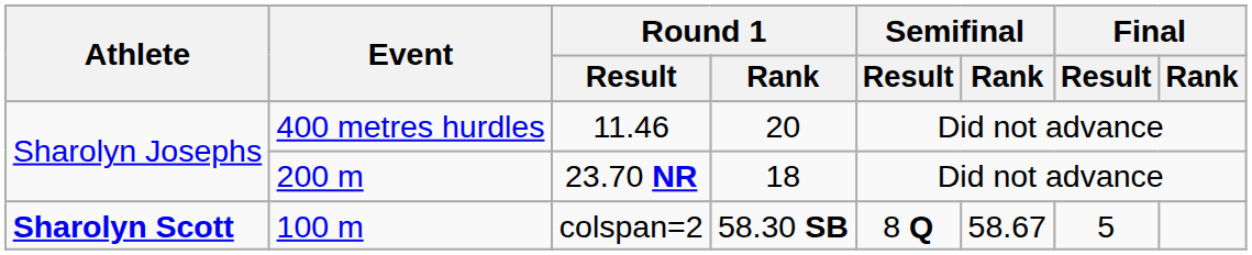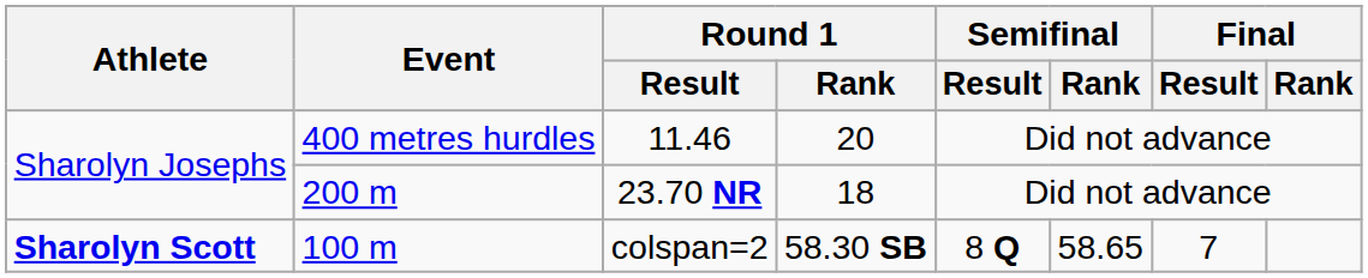colspan=2 | Semifinal / Rank: 58.67 -> 58.65
colspan=2 | Final / Result: 5 -> 7
